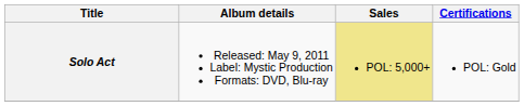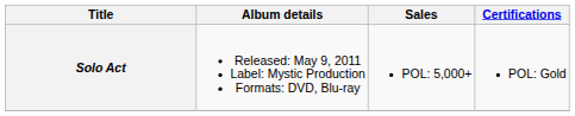Solo Act | Sales: khaki background -> no background
